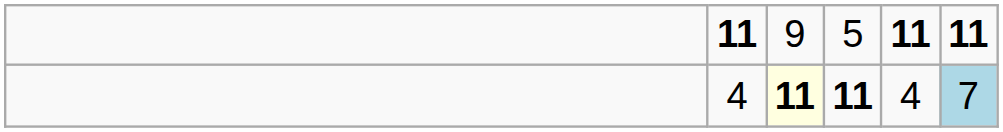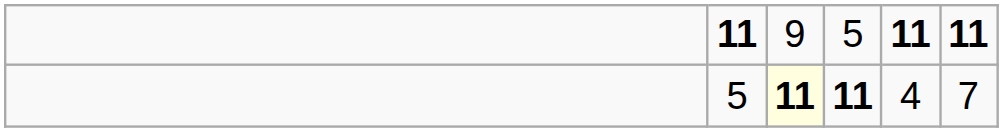row 2 | column 2: 4 -> 5
row 2 | column 6: lightblue background -> no background
